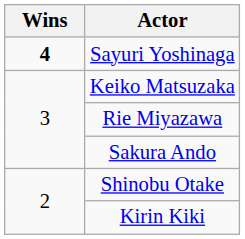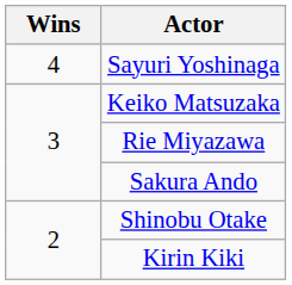Sayuri Yoshinaga | Wins: bold -> normal
